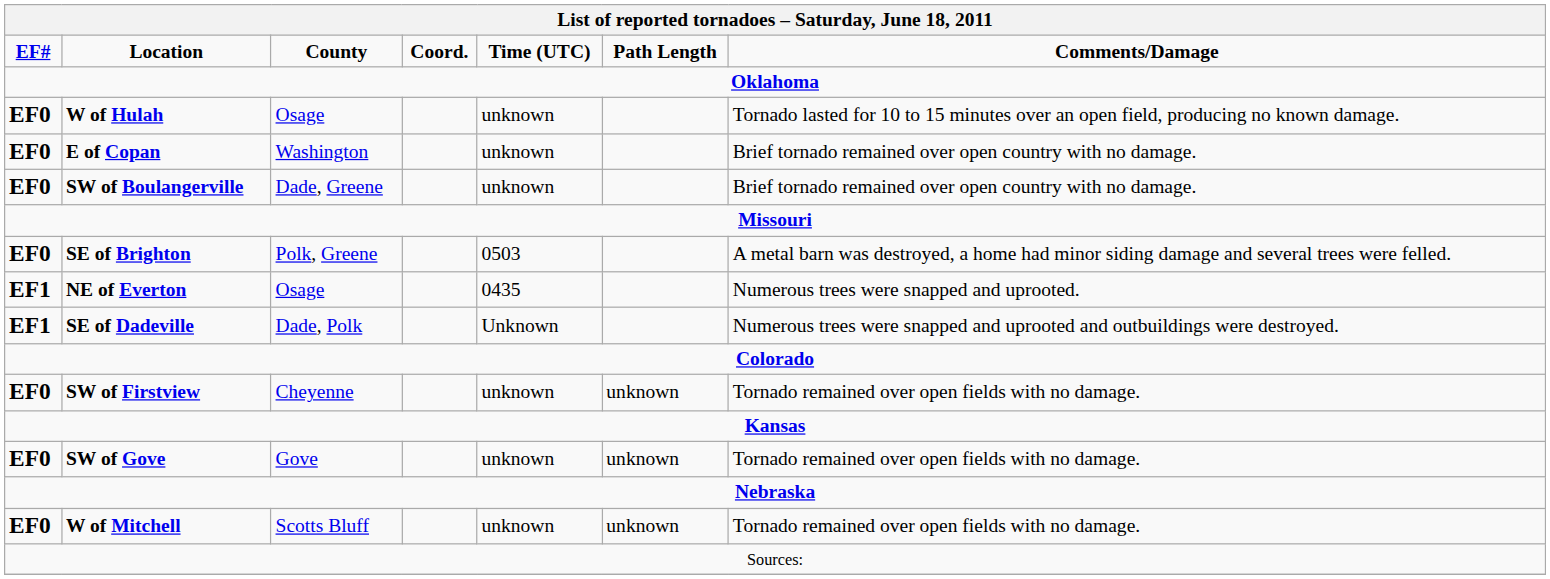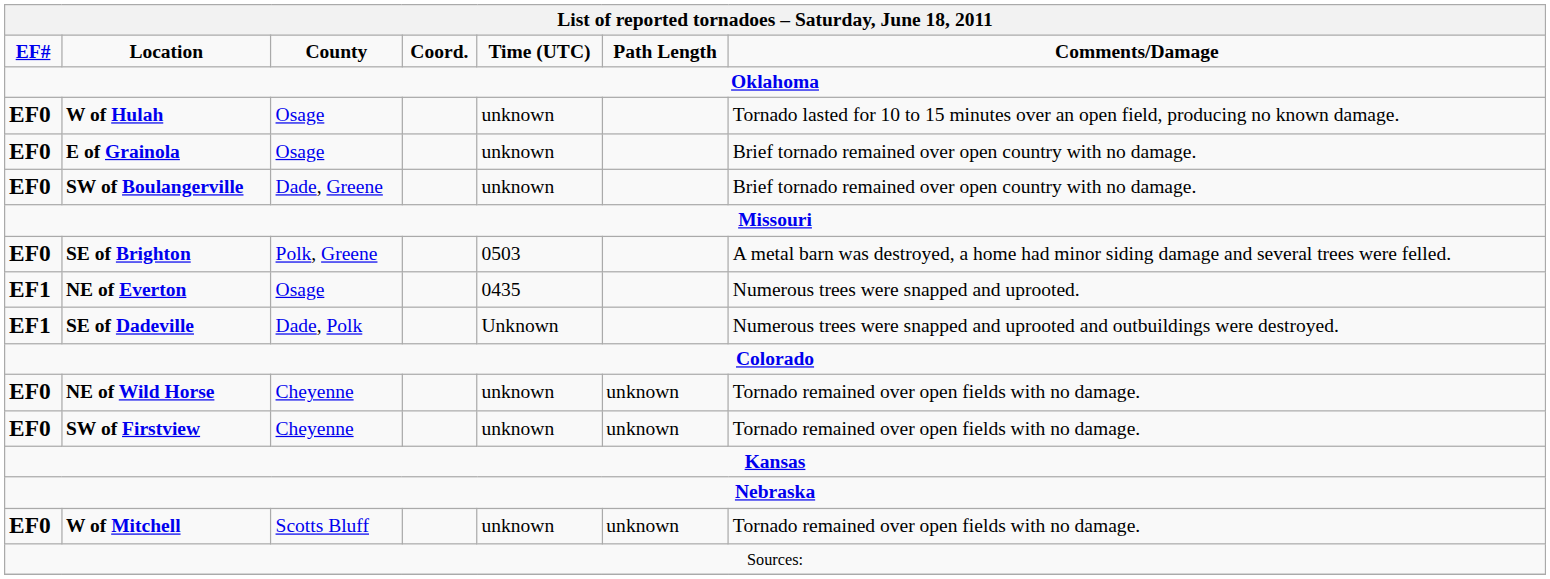- row: EF0 | E of Copan | Washington | unknown | Brief tornado remained over open country with no damage.
+ row: EF0 | E of Grainola | Osage | unknown | Brief tornado remained over open country with no damage.
+ row: EF0 | NE of Wild Horse | Cheyenne | unknown | unknown | Tornado remained over open fields with no damage.
- row: EF0 | SW of Gove | Gove | unknown | unknown | Tornado remained over open fields with no damage.
